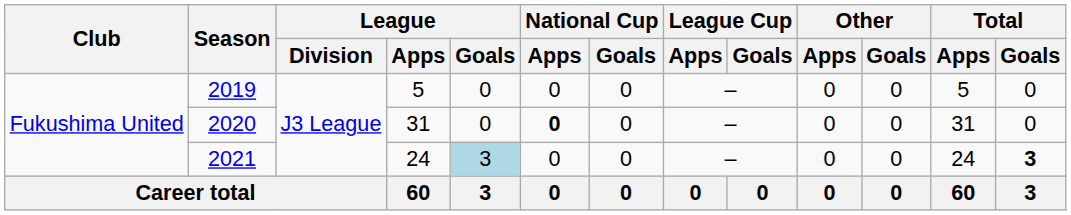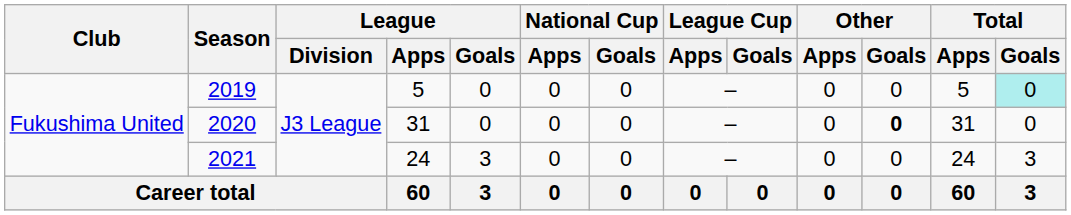2019 | Total / Goals: no background -> paleturquoise background
2020 | National Cup / Apps: bold -> normal
2020 | Other / Goals: normal -> bold
2021 | League / Goals: lightblue background -> no background
2021 | Total / Goals: bold -> normal
